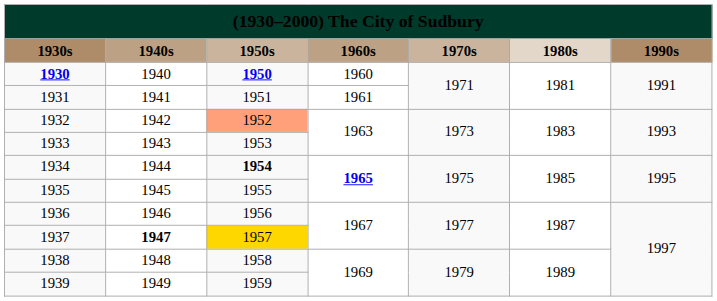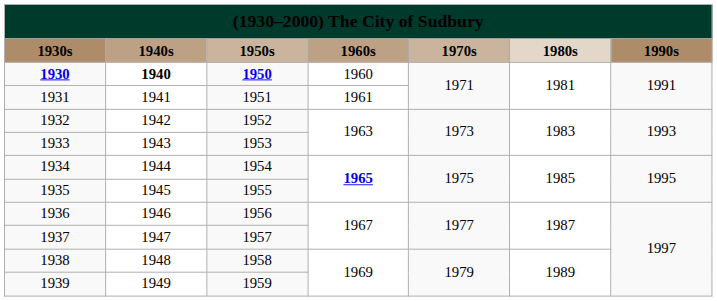1930 | column 2: normal -> bold
1932 | column 3: lightsalmon background -> no background
1934 | column 3: bold -> normal
1937 | column 2: bold -> normal
1937 | column 3: gold background -> no background
